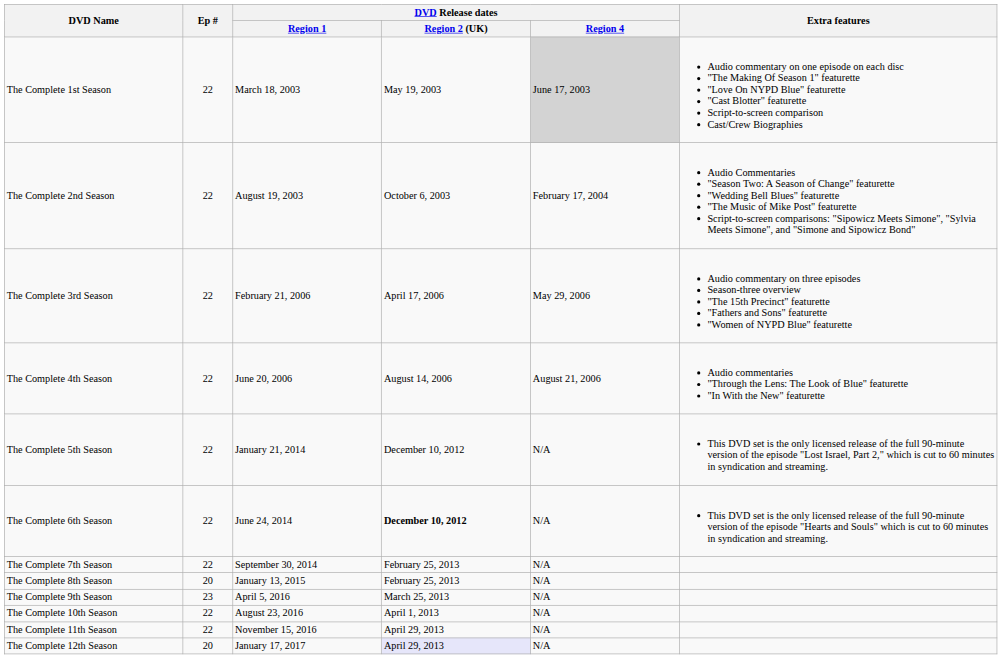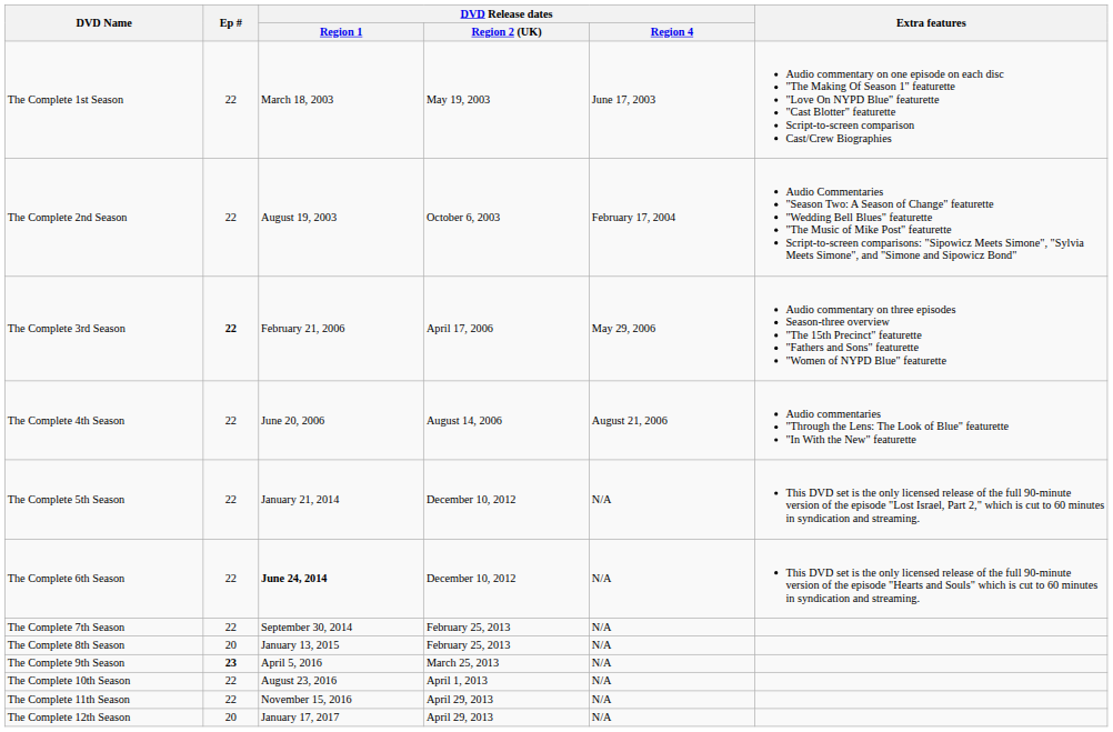The Complete 1st Season | DVD Release dates / Region 4: lightgrey background -> no background
The Complete 3rd Season | Ep #: normal -> bold
The Complete 6th Season | DVD Release dates / Region 1: normal -> bold
The Complete 6th Season | DVD Release dates / Region 2 (UK): bold -> normal
The Complete 9th Season | Ep #: normal -> bold
The Complete 12th Season | DVD Release dates / Region 2 (UK): lavender background -> no background
